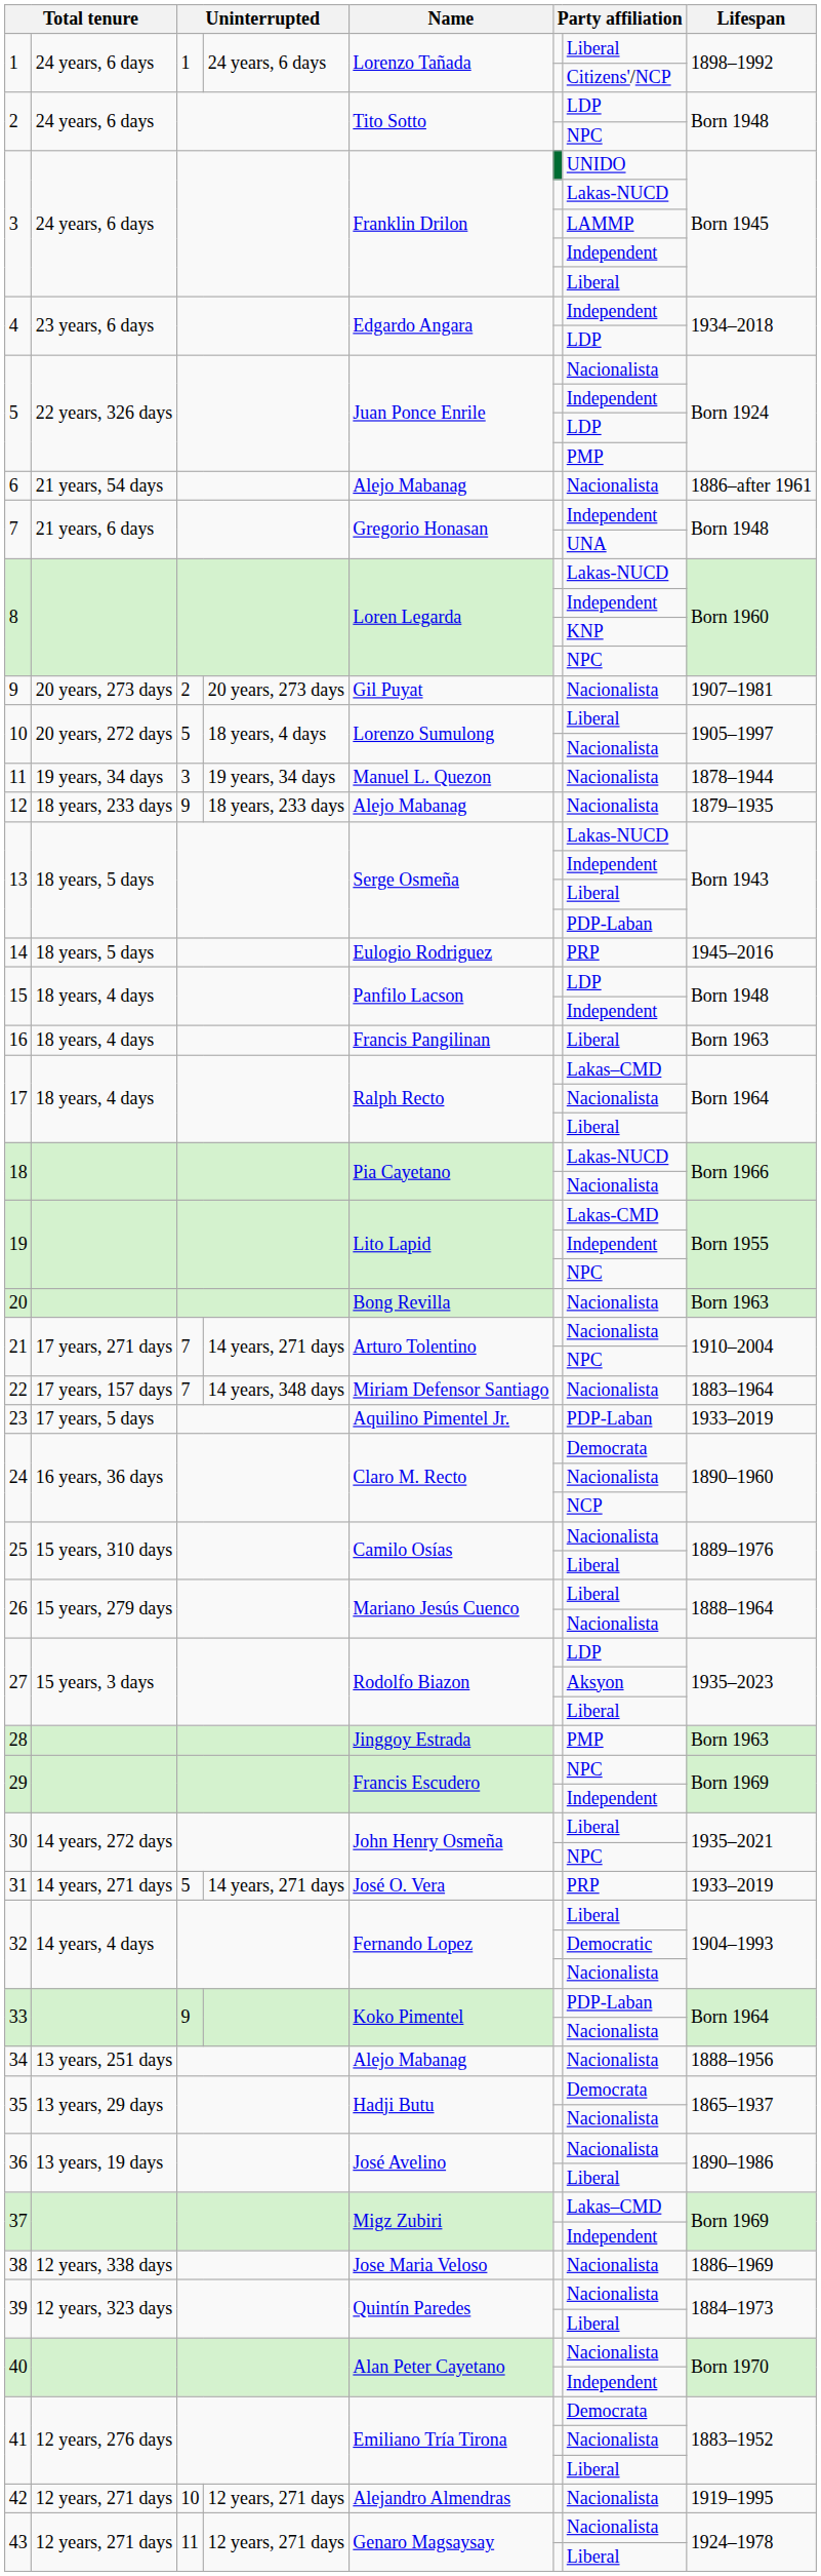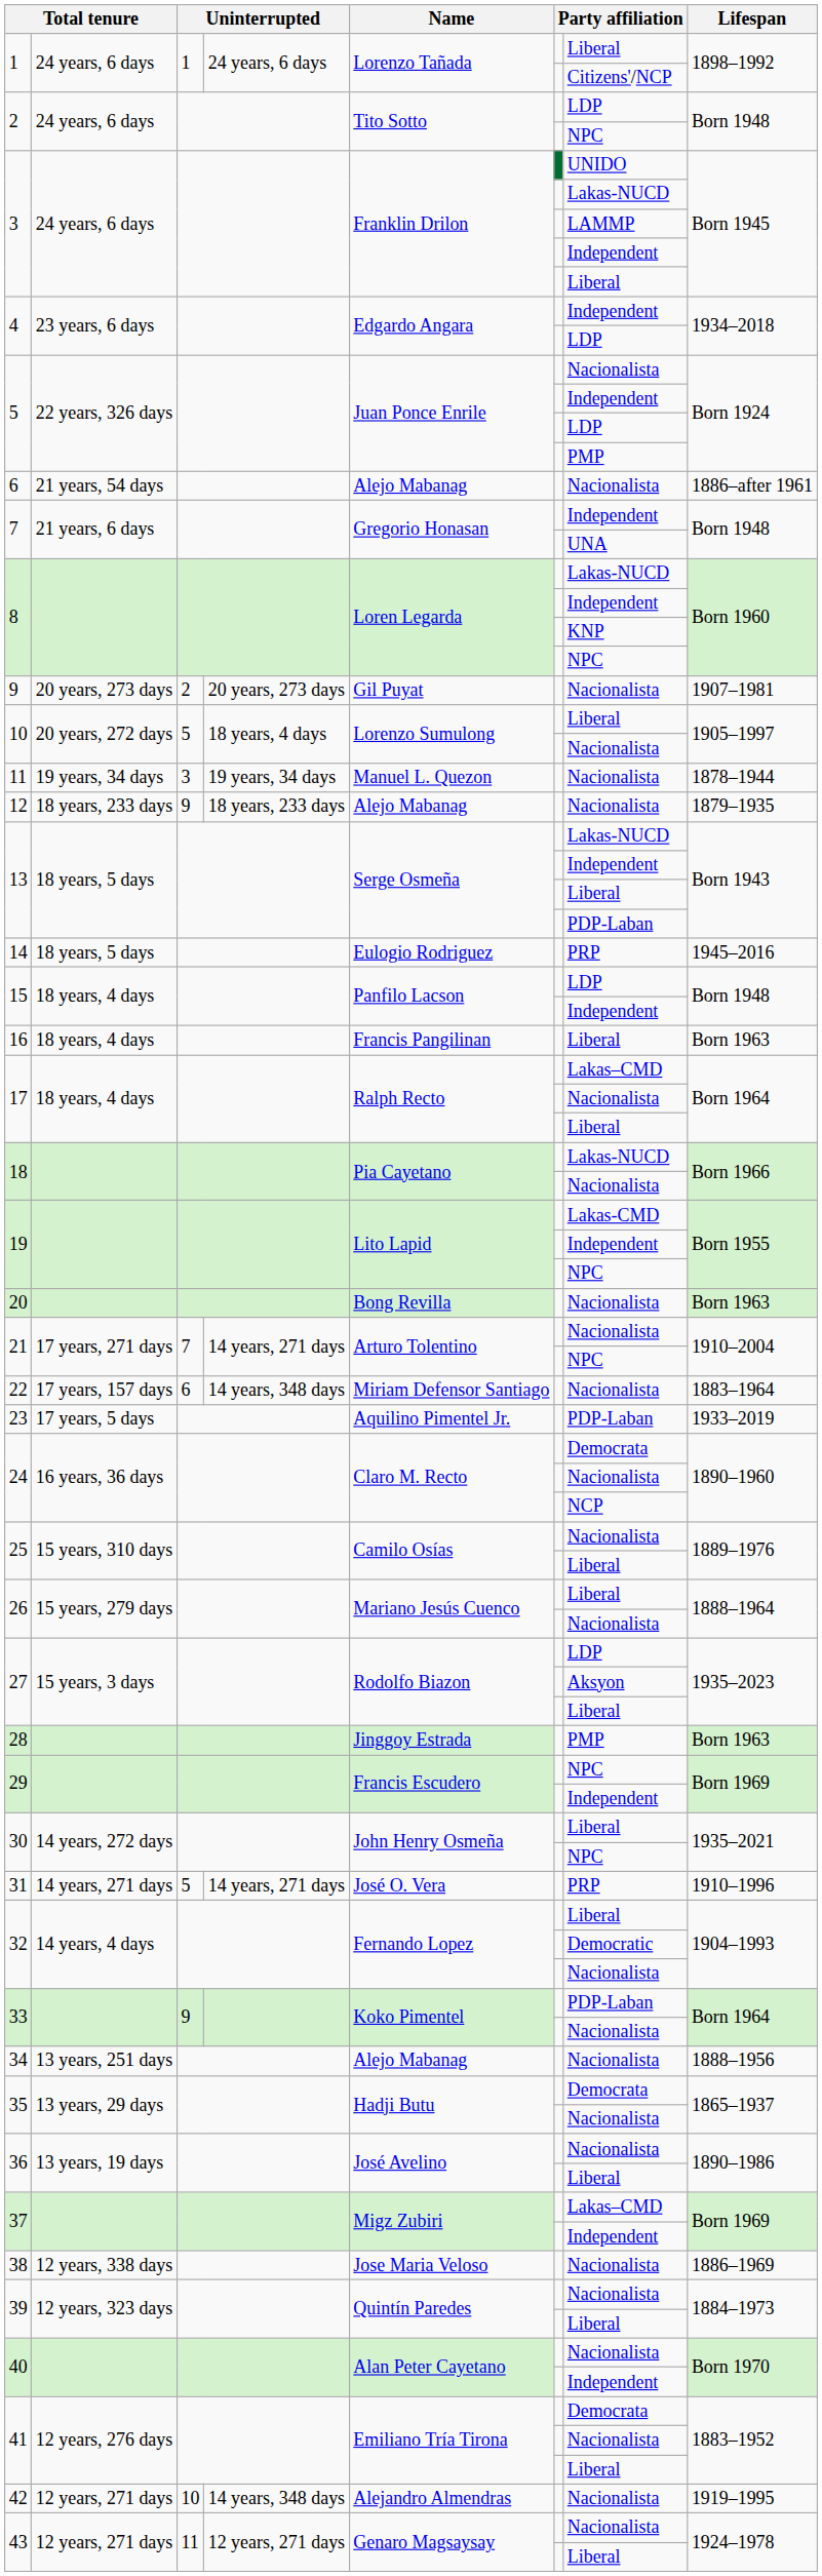22 | column 3: 7 -> 6
31 | Lifespan: 1933–2019 -> 1910–1996
42 | column 4: 12 years, 271 days -> 14 years, 348 days
